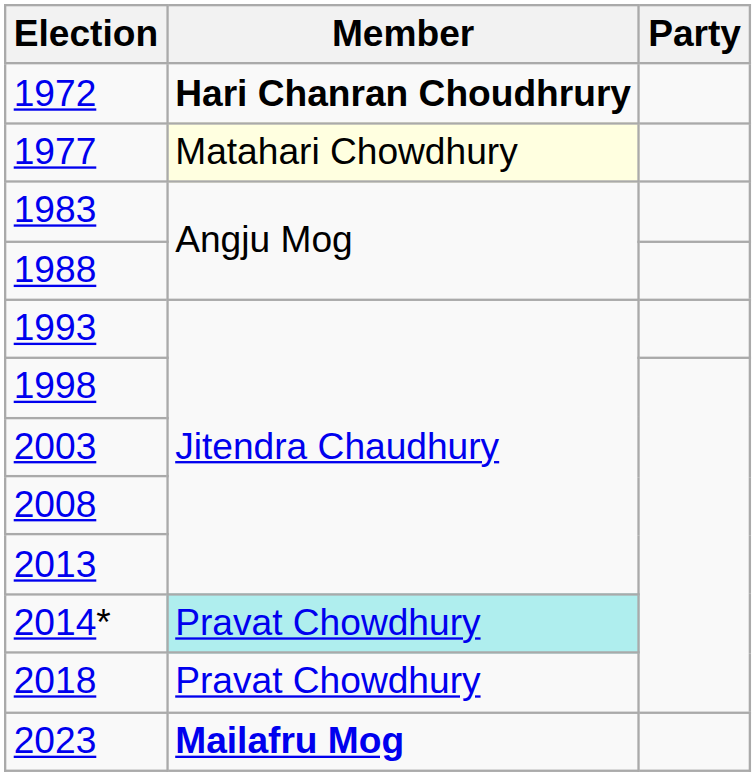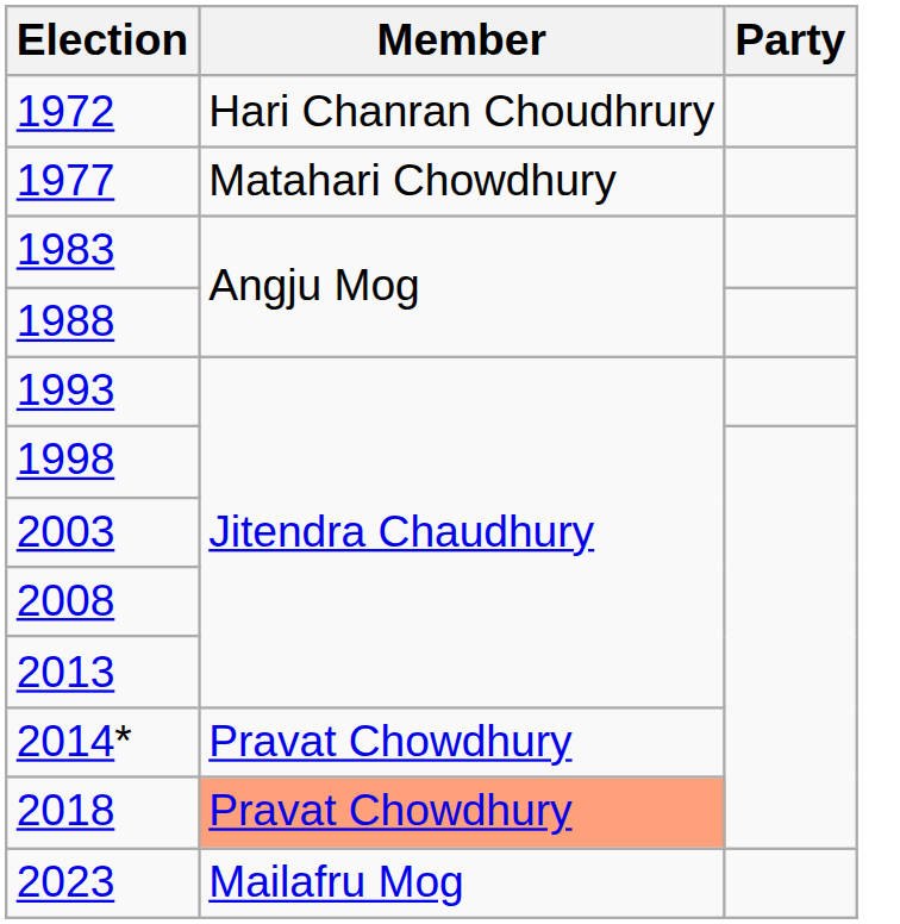1972 | Member: bold -> normal
1977 | Member: lightyellow background -> no background
2014* | Member: paleturquoise background -> no background
2018 | Member: no background -> lightsalmon background
2023 | Member: bold -> normal
